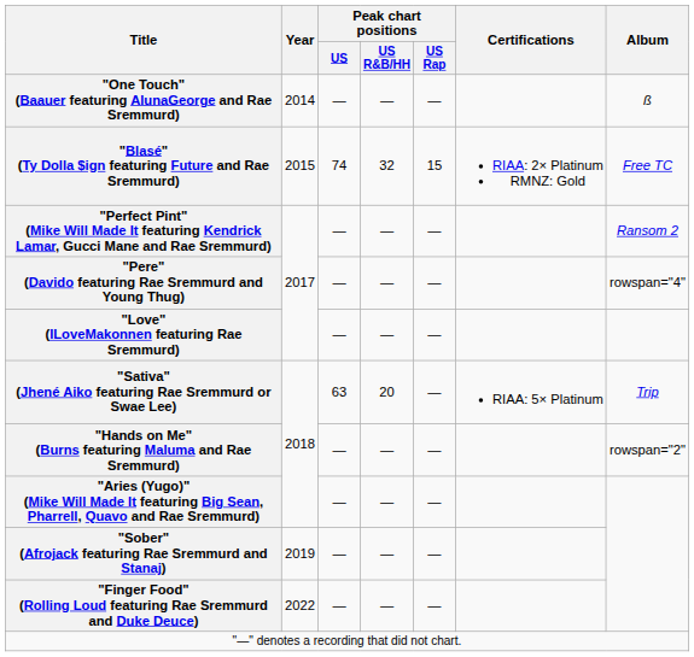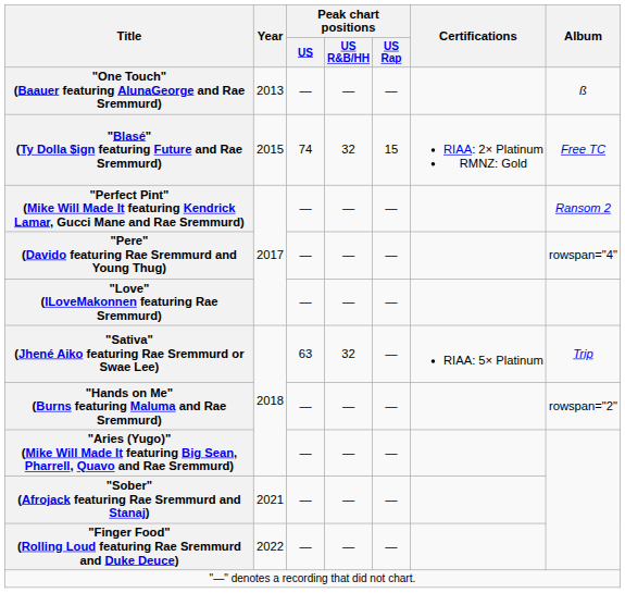"One Touch" (Baauer featuring AlunaGeorge and Rae Sremmurd) | Year: 2014 -> 2013
"Sativa" (Jhené Aiko featuring Rae Sremmurd or Swae Lee) | Peak chart positions / US R&B/HH: 20 -> 32
"Sober" (Afrojack featuring Rae Sremmurd and Stanaj) | Year: 2019 -> 2021
